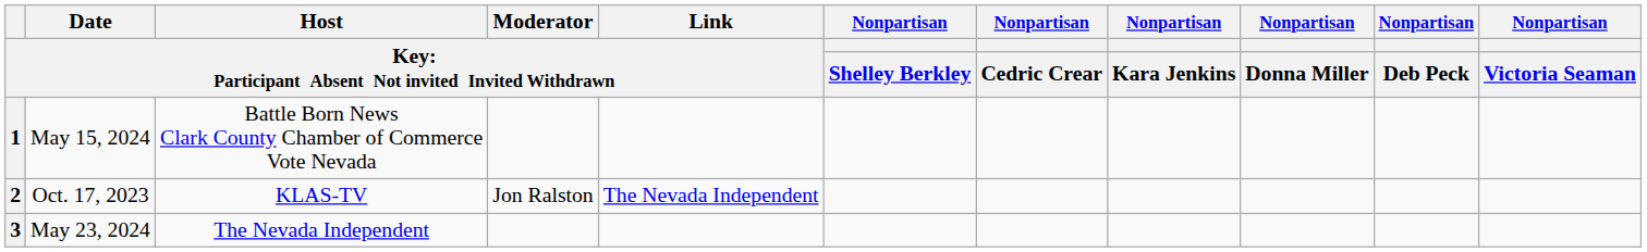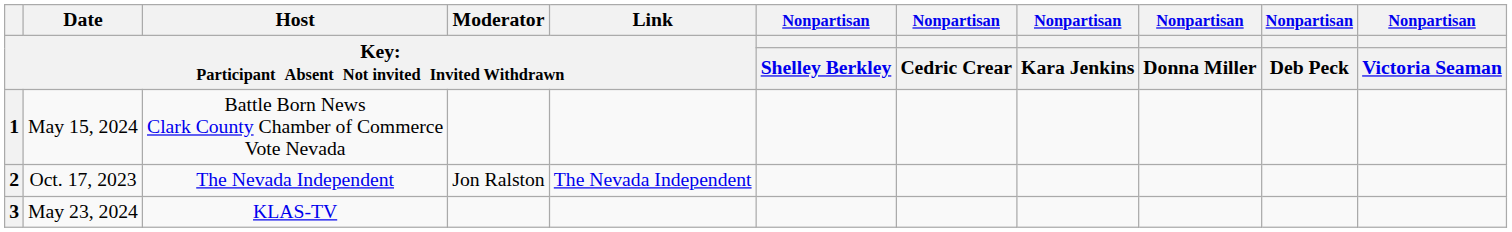2 | column 3: KLAS-TV -> The Nevada Independent
3 | column 3: The Nevada Independent -> KLAS-TV
